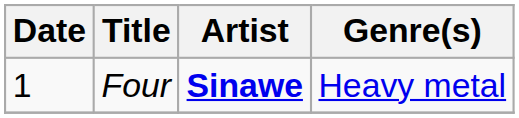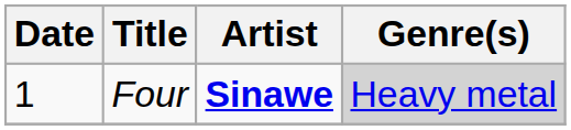Four | Genre(s): no background -> lightgrey background
